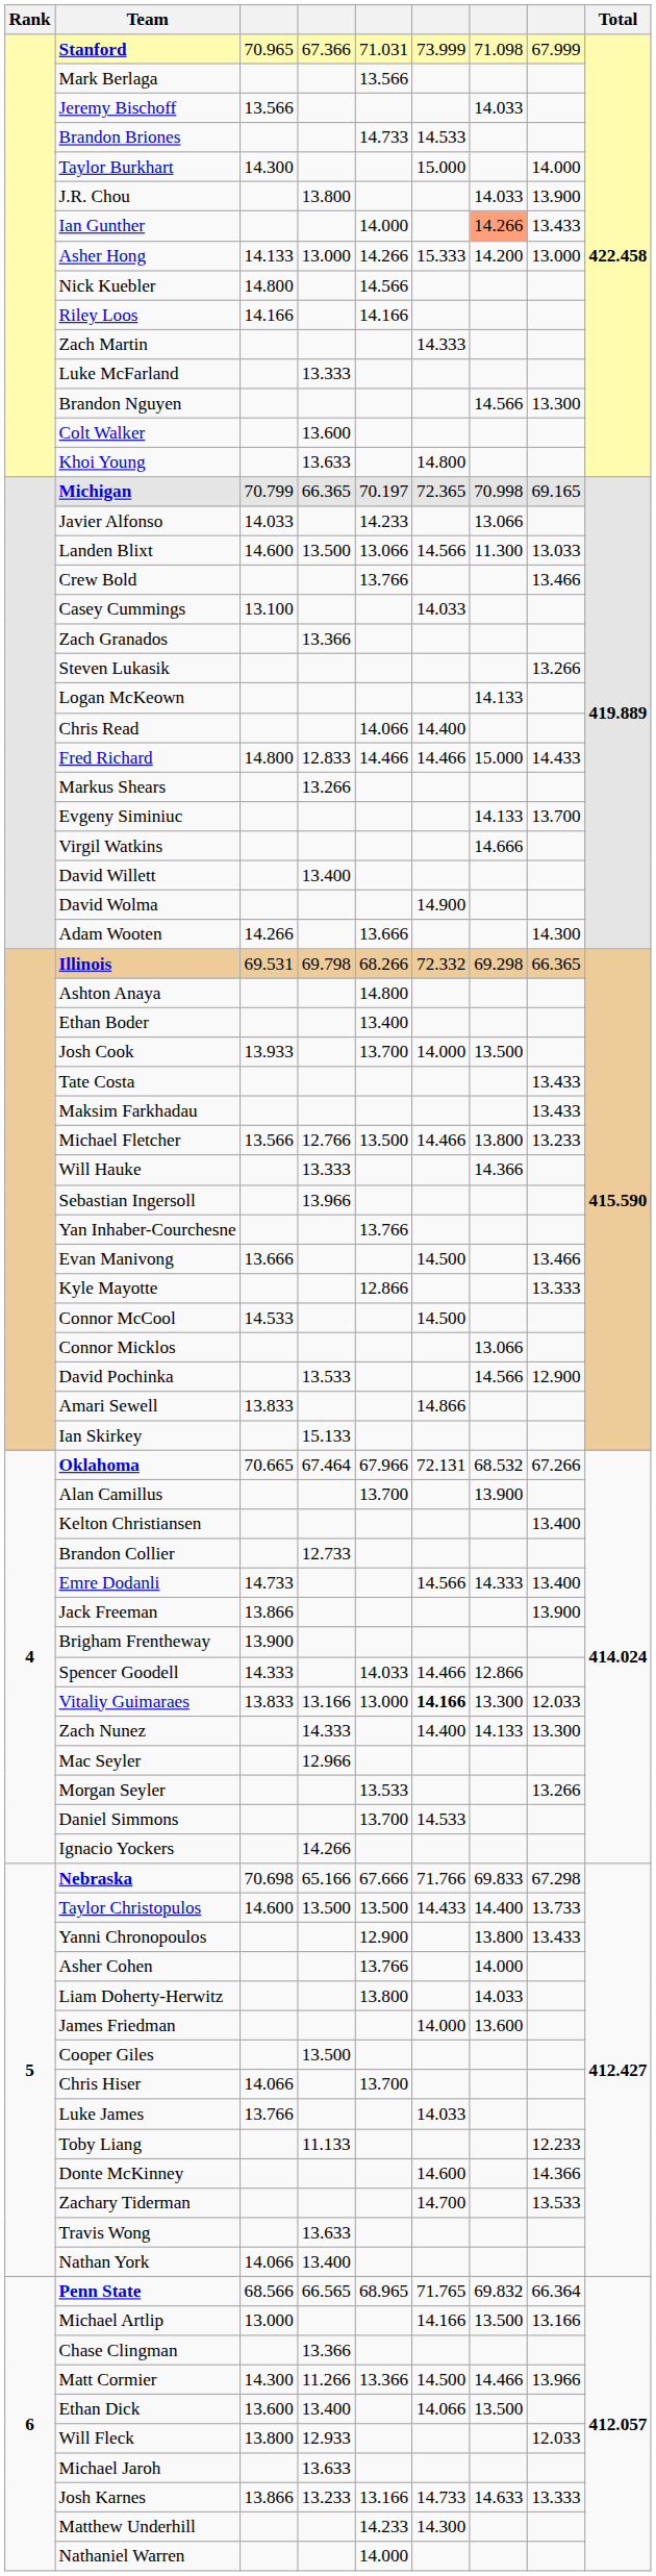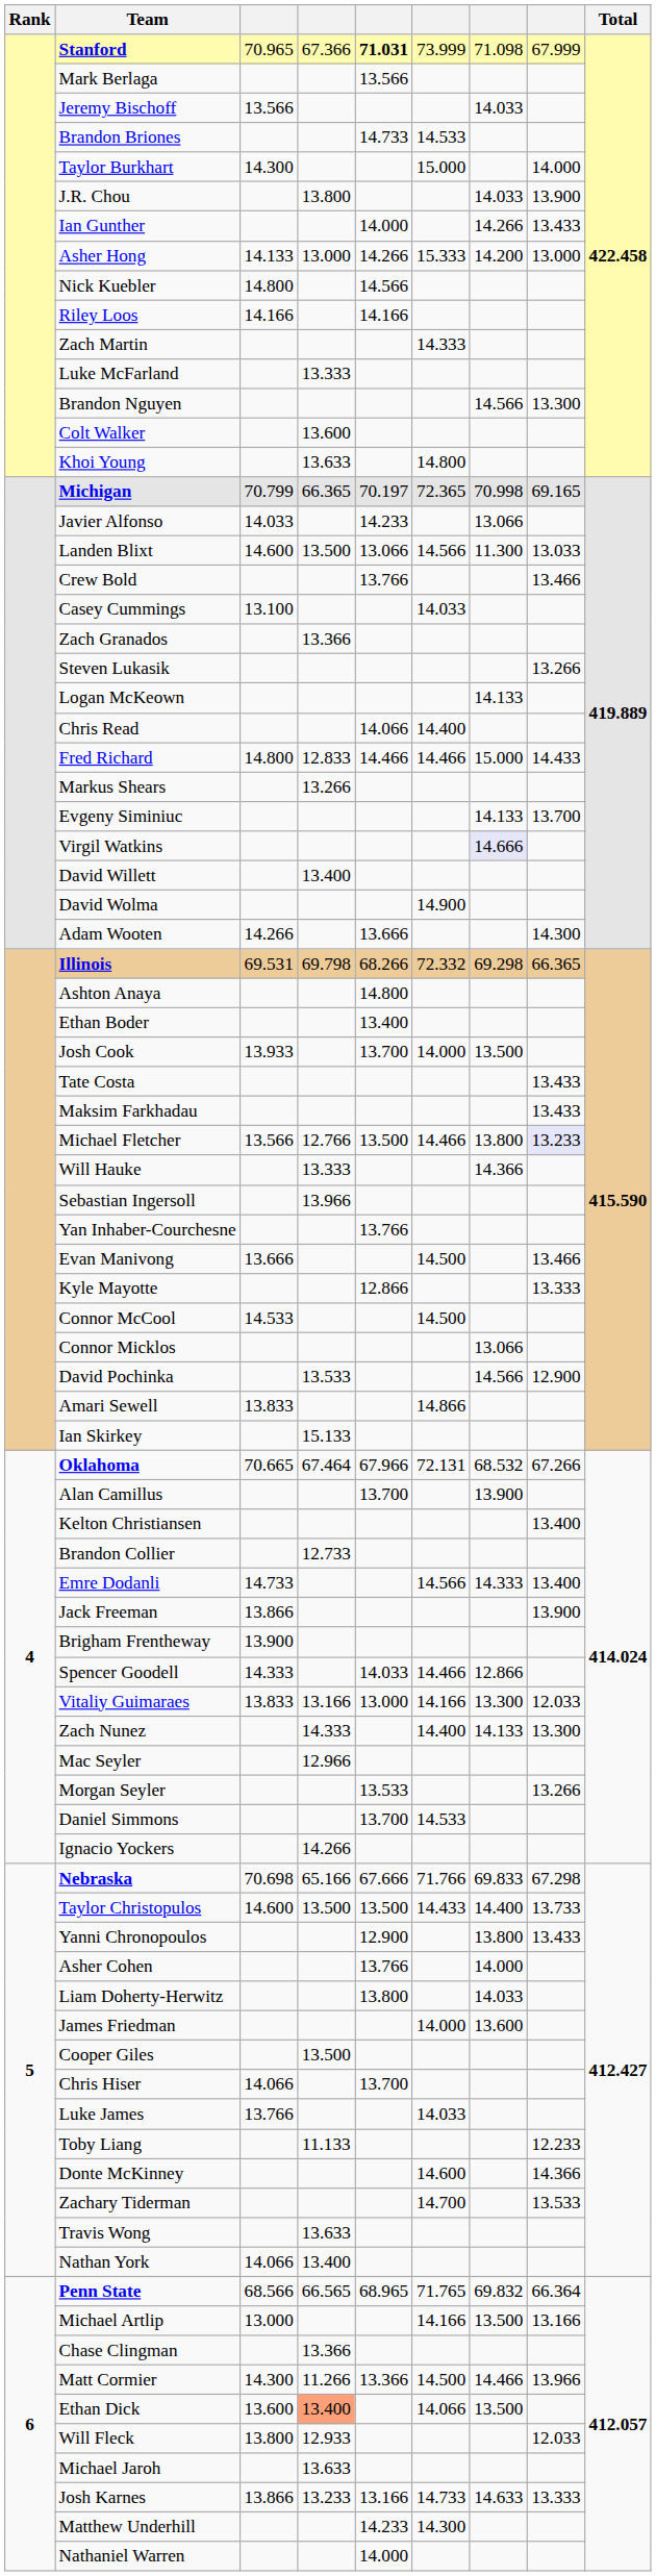Stanford | column 5: normal -> bold
Ian Gunther | column 7: lightsalmon background -> no background
Virgil Watkins | column 7: no background -> lavender background
Michael Fletcher | column 8: no background -> lavender background
Vitaliy Guimaraes | column 6: bold -> normal
Ethan Dick | column 4: no background -> lightsalmon background
